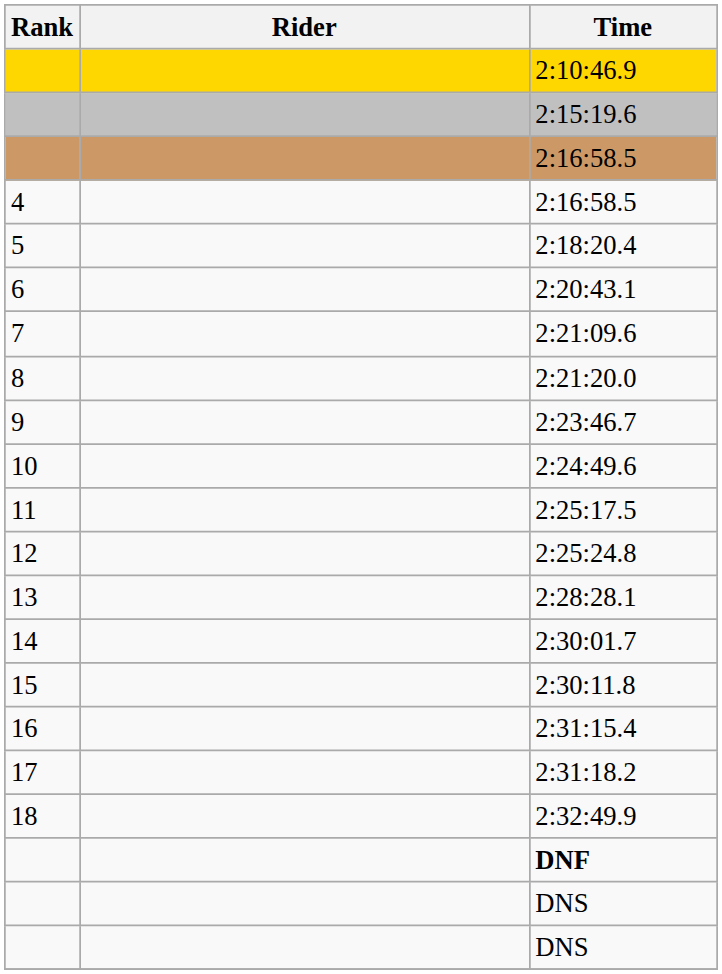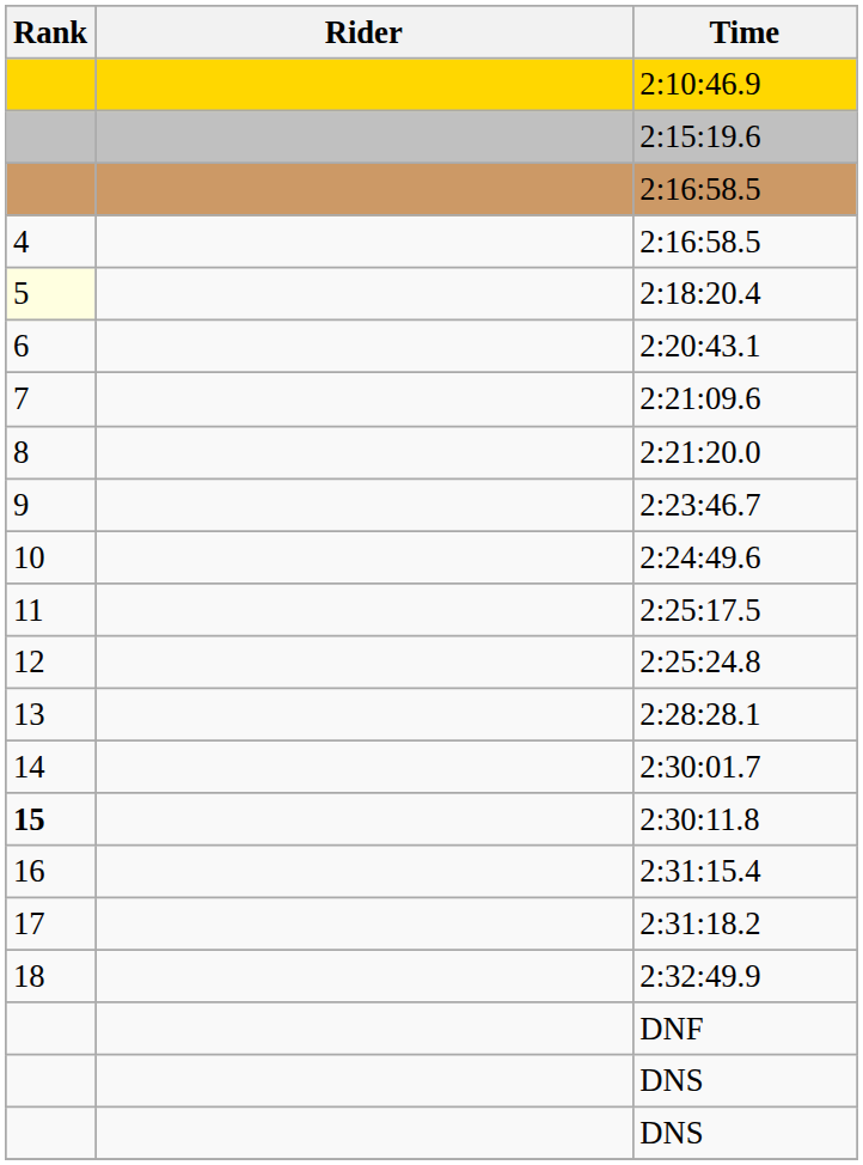2:18:20.4 | Rank: no background -> lightyellow background
2:30:11.8 | Rank: normal -> bold
DNF | Time: bold -> normal
